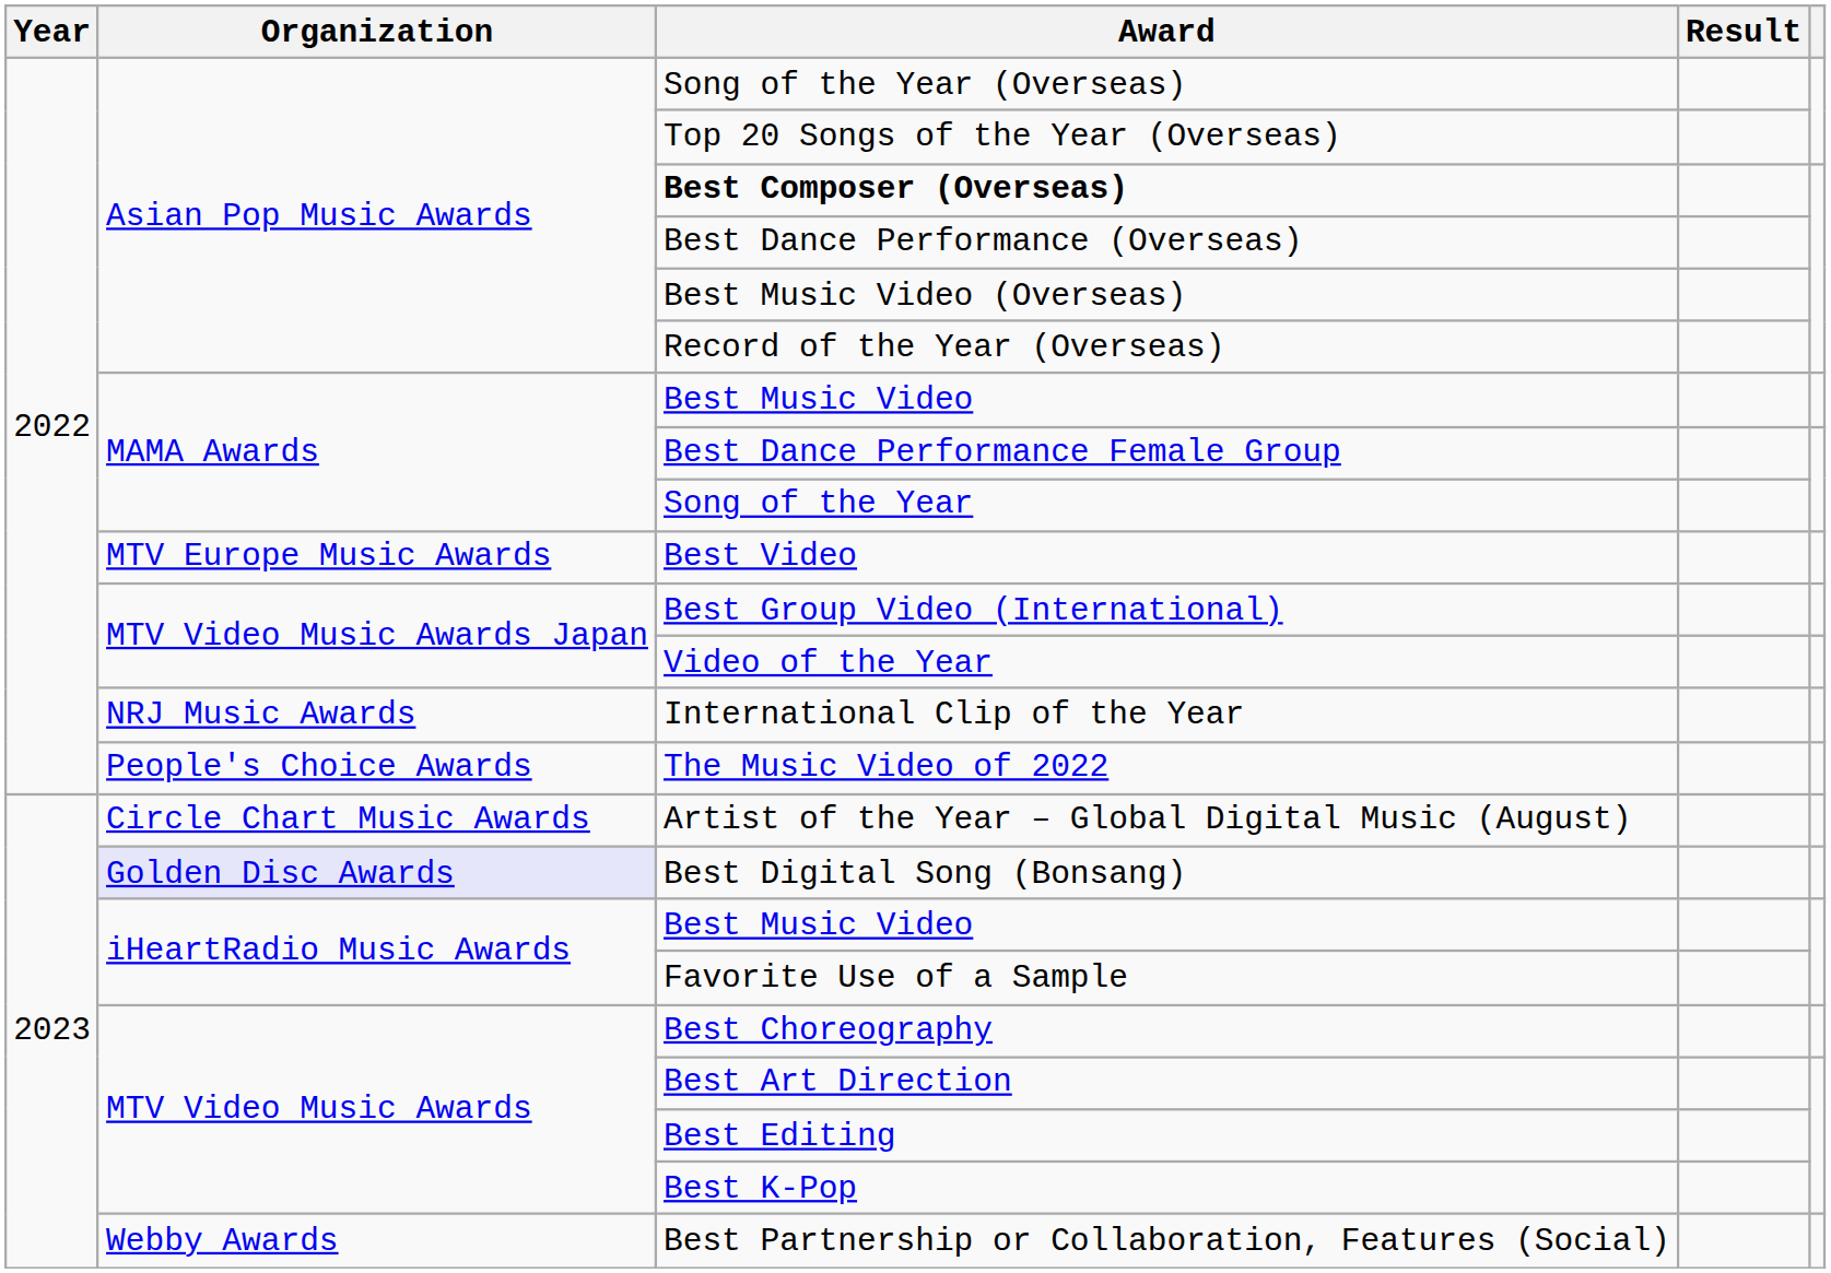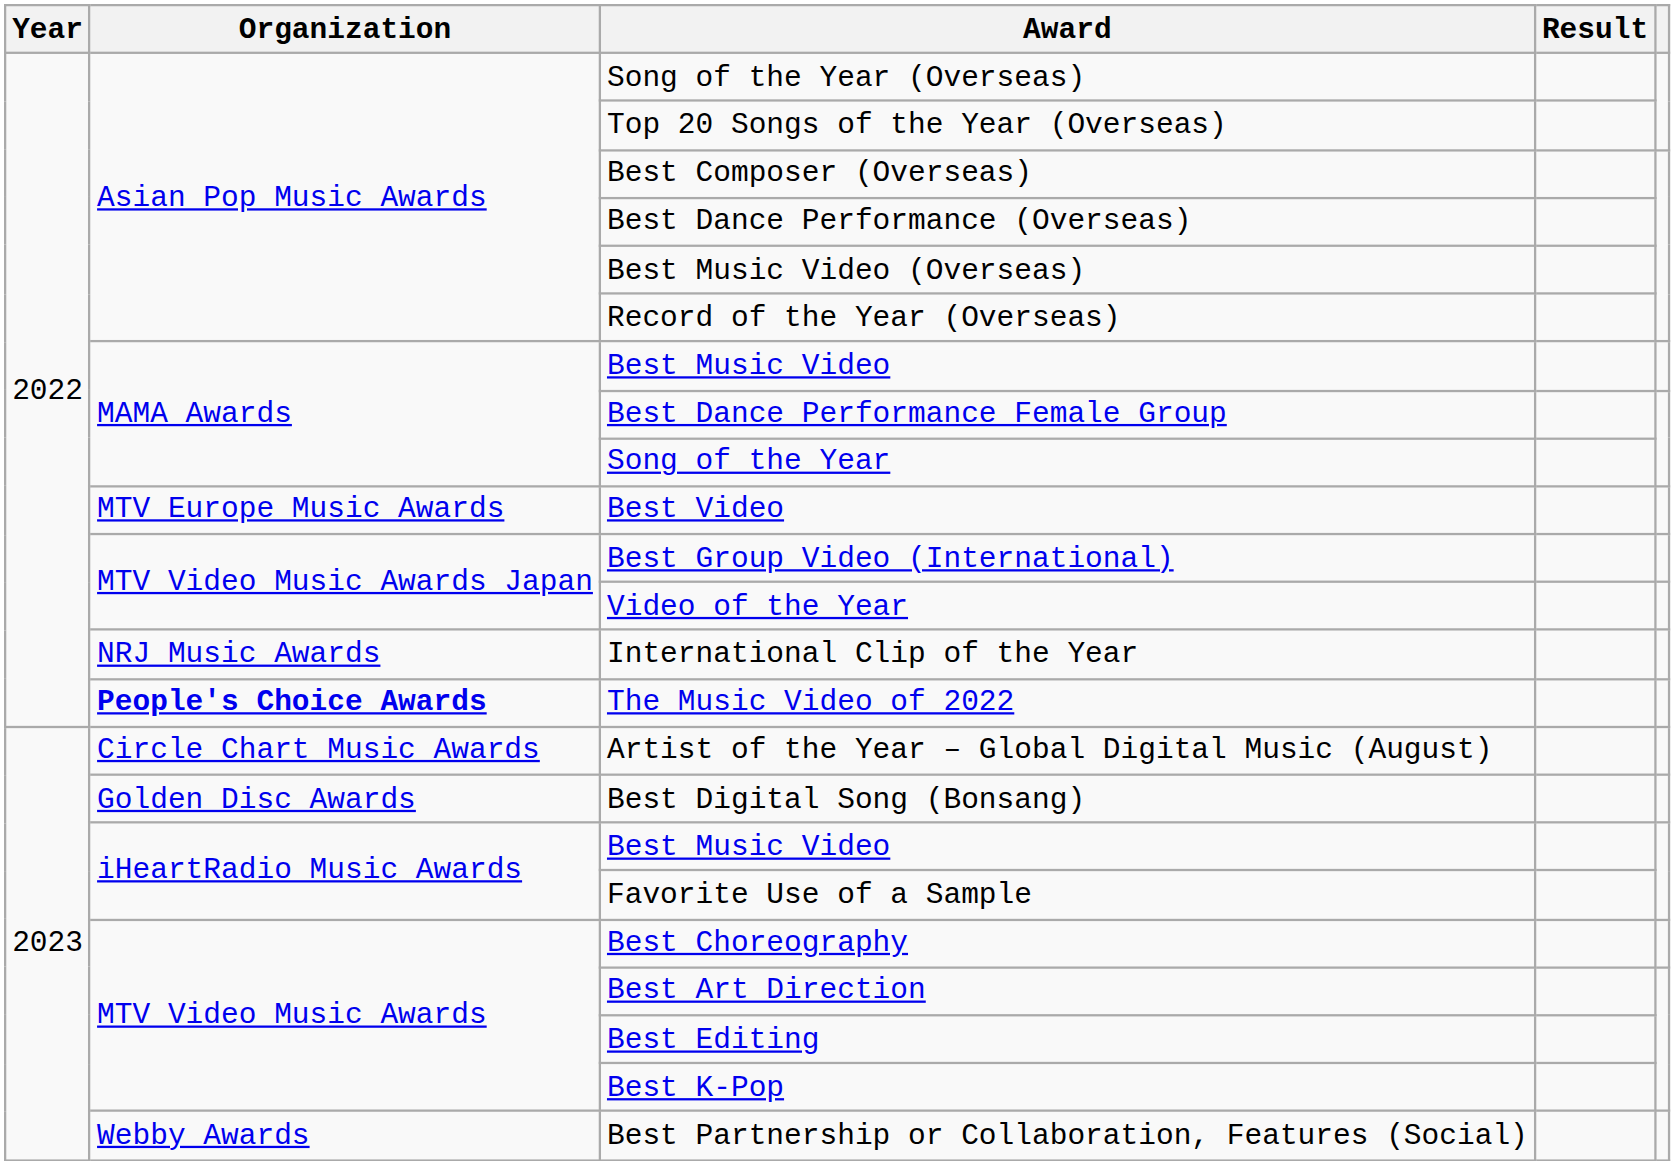Best Composer (Overseas) | Award: bold -> normal
The Music Video of 2022 | Organization: normal -> bold
Best Digital Song (Bonsang) | Organization: lavender background -> no background
